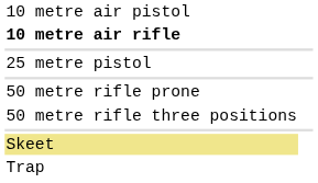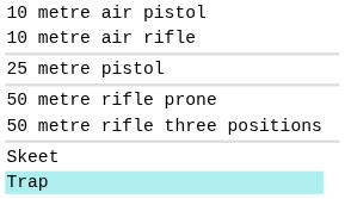10 metre air rifle | column 1: bold -> normal
Skeet | column 1: khaki background -> no background
Trap | column 1: no background -> paleturquoise background
